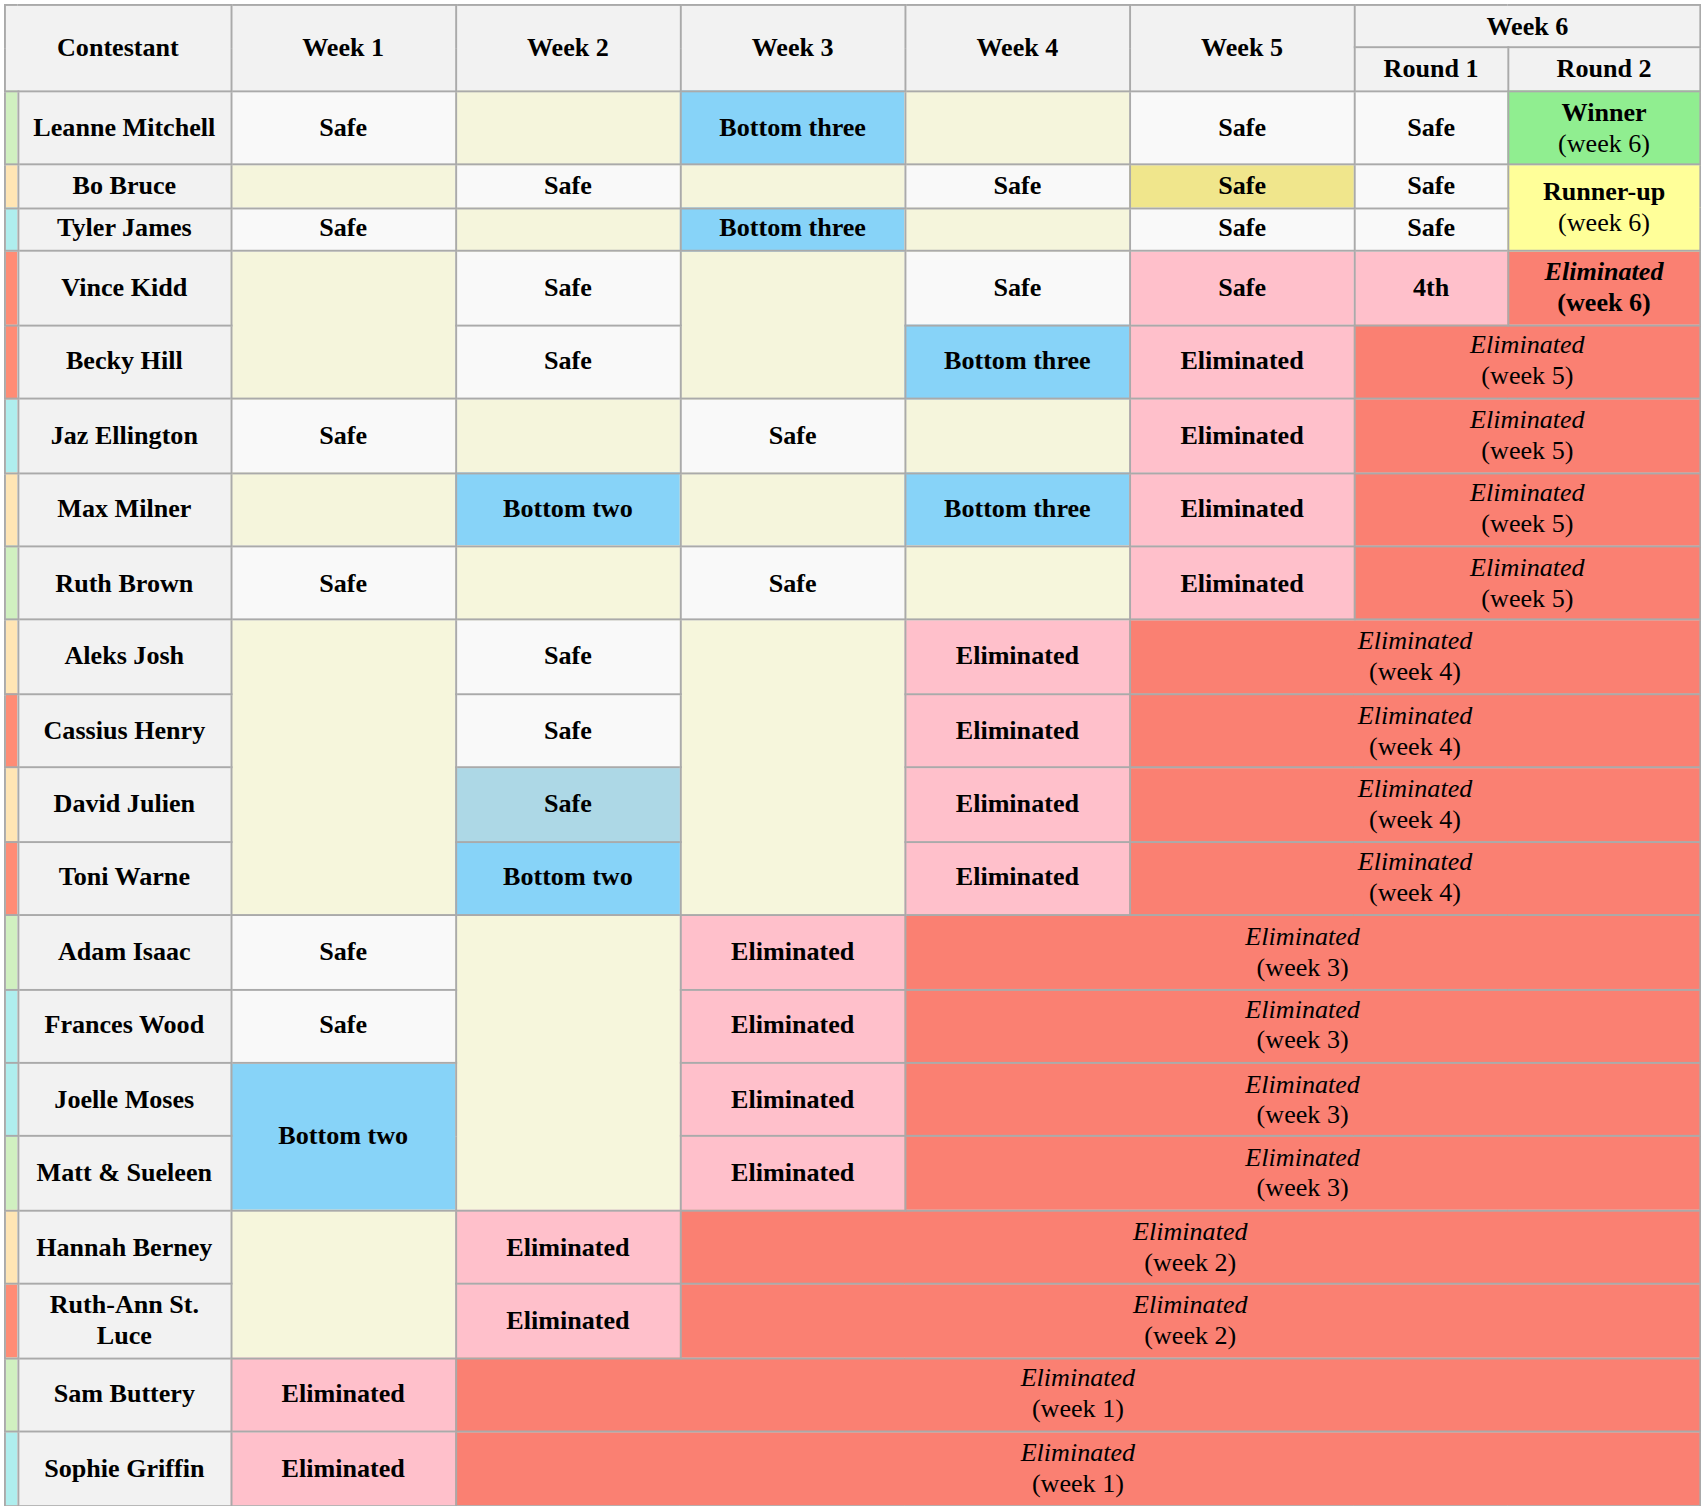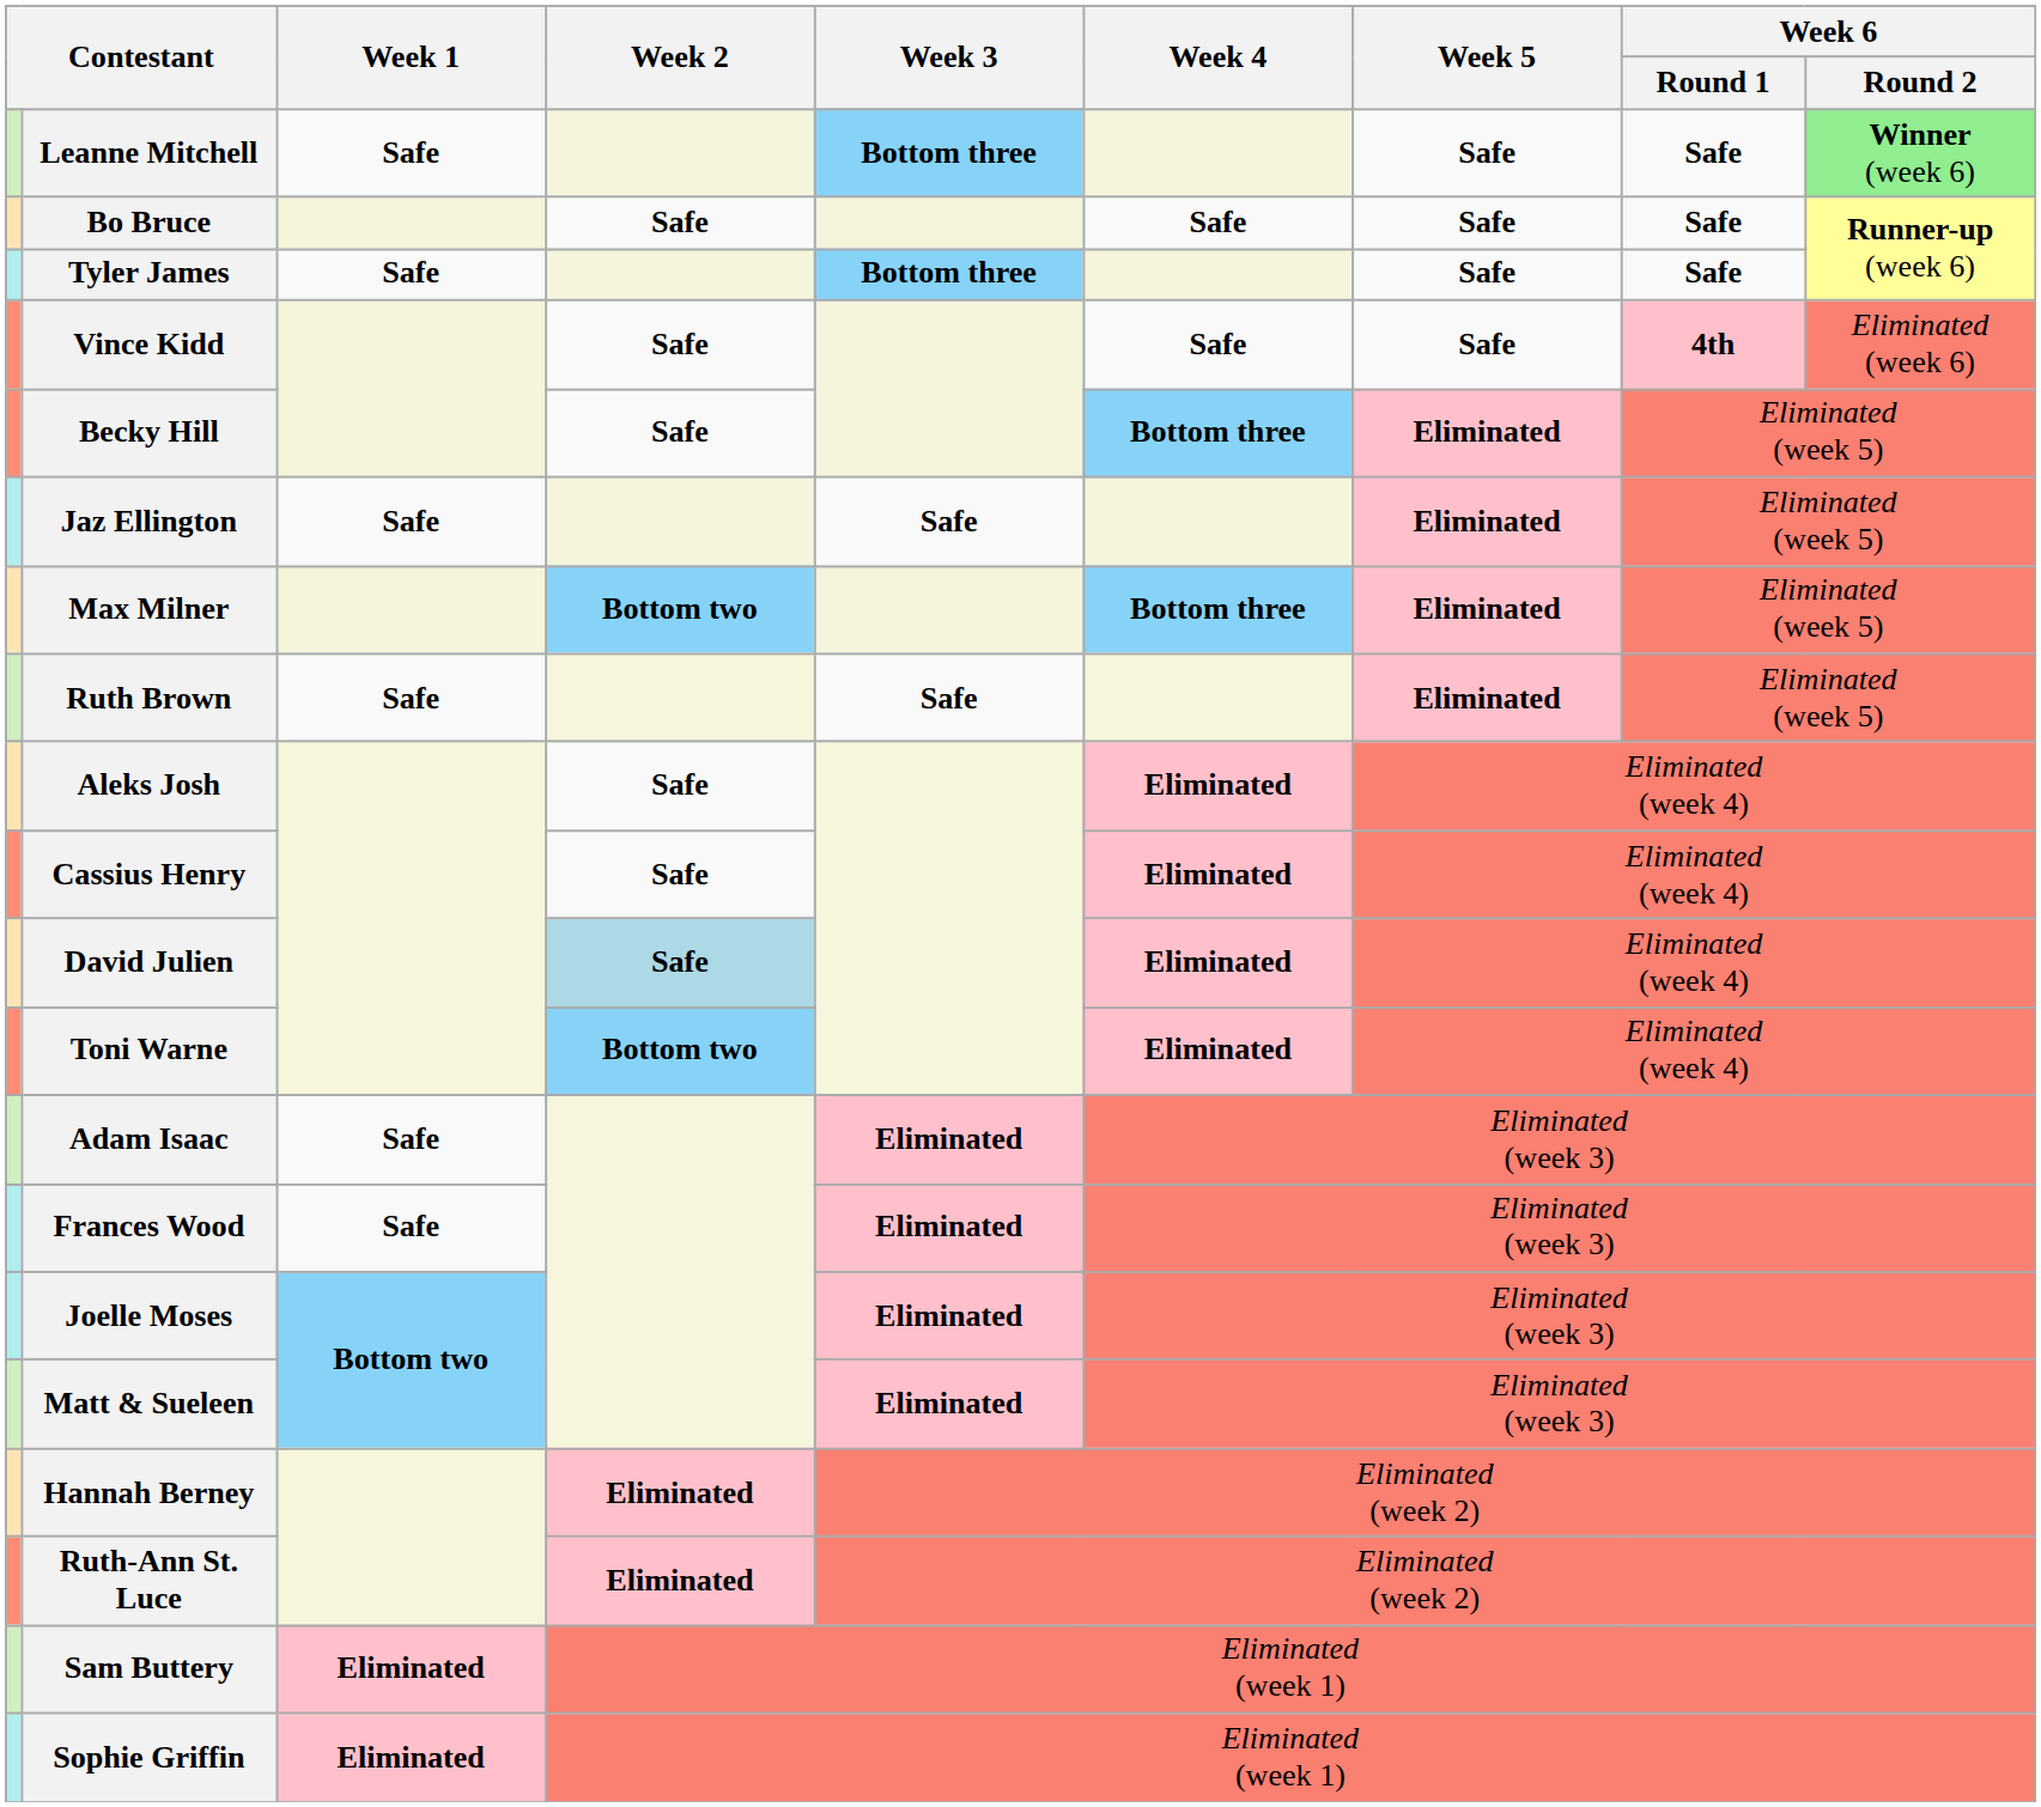Bo Bruce | Week 5: khaki background -> no background
Vince Kidd | Week 5: pink background -> no background
Vince Kidd | Week 6 / Round 2: bold -> normal
